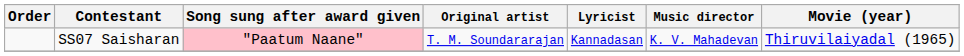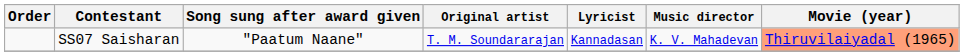SS07 Saisharan | Song sung after award given: pink background -> no background
SS07 Saisharan | Movie (year): no background -> lightsalmon background
